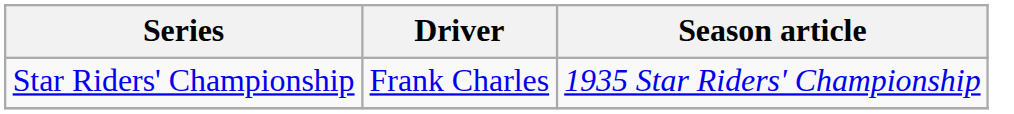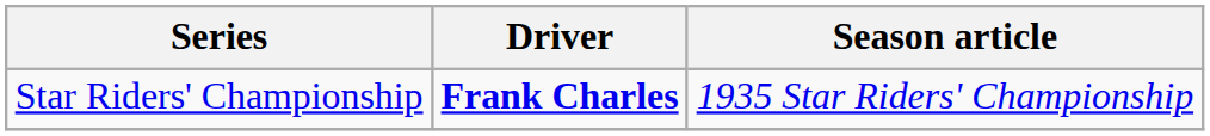Star Riders' Championship | Driver: normal -> bold
